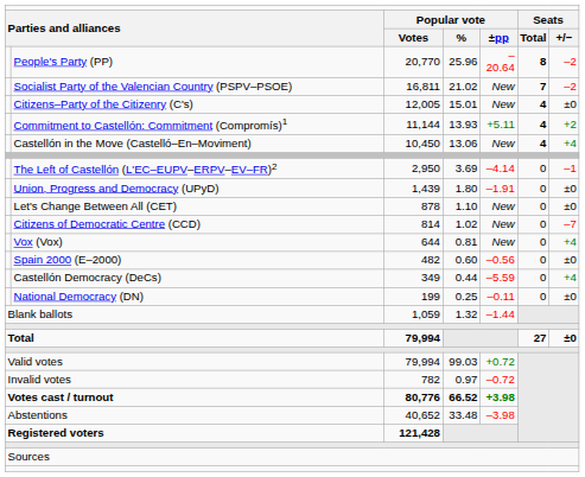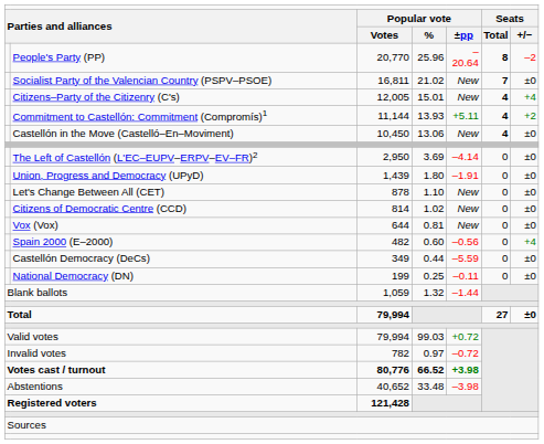Socialist Party of the Valencian Country (PSPV–PSOE) | column 7: –2 -> ±0
Citizens–Party of the Citizenry (C's) | column 7: ±0 -> +4
Castellón in the Move (Castelló–En–Moviment) | column 7: +4 -> ±0
The Left of Castellón (L'EC–EUPV–ERPV–EV–FR)2 | column 7: –1 -> ±0
Citizens of Democratic Centre (CCD) | column 7: –7 -> ±0
Vox (Vox) | column 7: +4 -> ±0
Spain 2000 (E–2000) | column 7: ±0 -> +4
Castellón Democracy (DeCs) | column 7: +4 -> ±0
